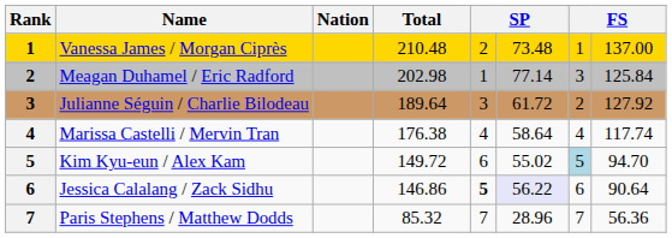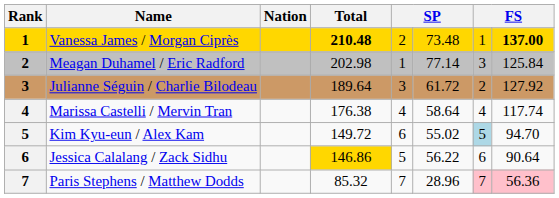Vanessa James / Morgan Ciprès | Total: normal -> bold
Vanessa James / Morgan Ciprès | column 8: normal -> bold
Jessica Calalang / Zack Sidhu | Total: no background -> gold background
Jessica Calalang / Zack Sidhu | column 5: bold -> normal
Jessica Calalang / Zack Sidhu | column 6: lavender background -> no background
Paris Stephens / Matthew Dodds | column 7: no background -> pink background
Paris Stephens / Matthew Dodds | column 8: no background -> pink background
